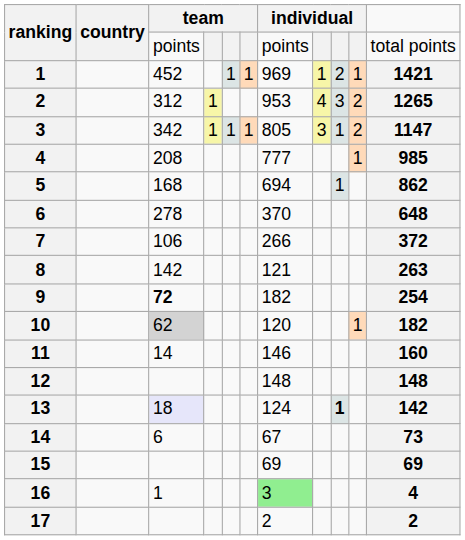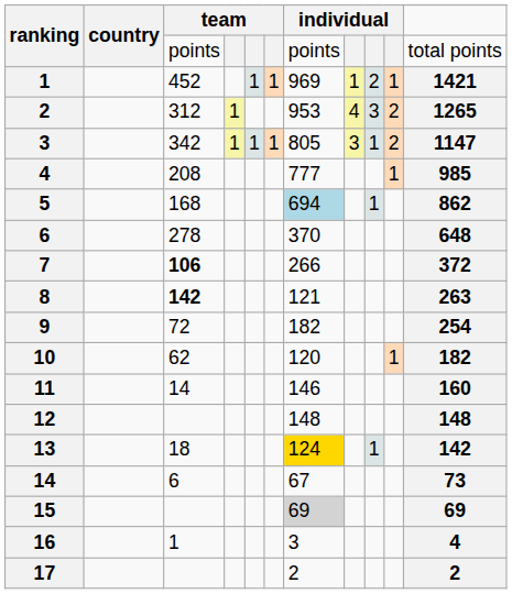5 | column 7: no background -> lightblue background
7 | column 3: normal -> bold
8 | column 3: normal -> bold
9 | column 3: bold -> normal
10 | column 3: lightgrey background -> no background
13 | column 3: lavender background -> no background
13 | column 7: no background -> gold background
13 | column 9: bold -> normal
15 | column 7: no background -> lightgrey background
16 | column 7: lightgreen background -> no background
